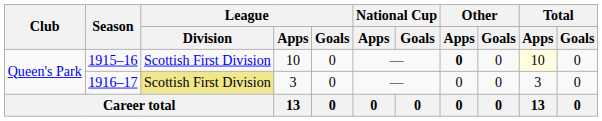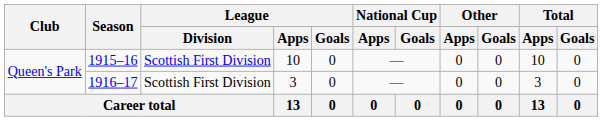1915–16 | Other / Apps: bold -> normal
1915–16 | Total / Apps: lightyellow background -> no background
1916–17 | League / Division: khaki background -> no background
